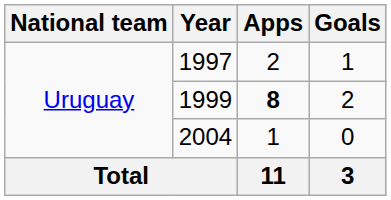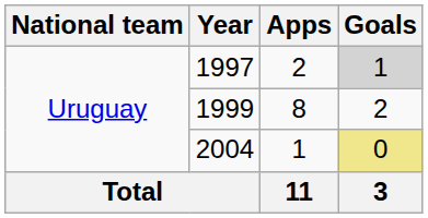1997 | Goals: no background -> lightgrey background
1999 | Apps: bold -> normal
2004 | Goals: no background -> khaki background
